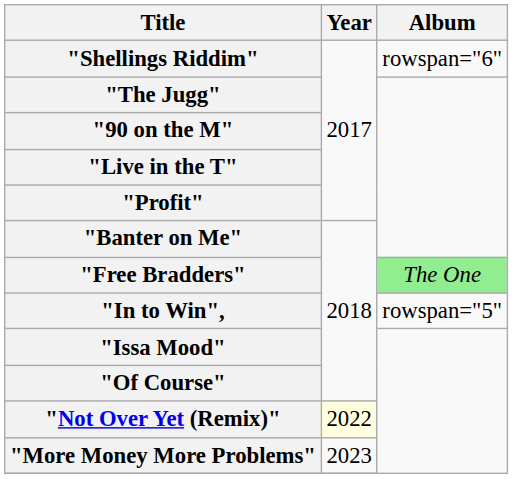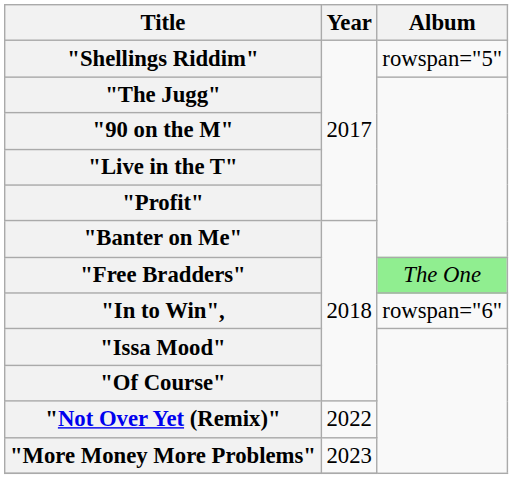"Shellings Riddim" | Album: rowspan="6" -> rowspan="5"
"In to Win", | Album: rowspan="5" -> rowspan="6"
"Not Over Yet (Remix)" | Year: lightyellow background -> no background
